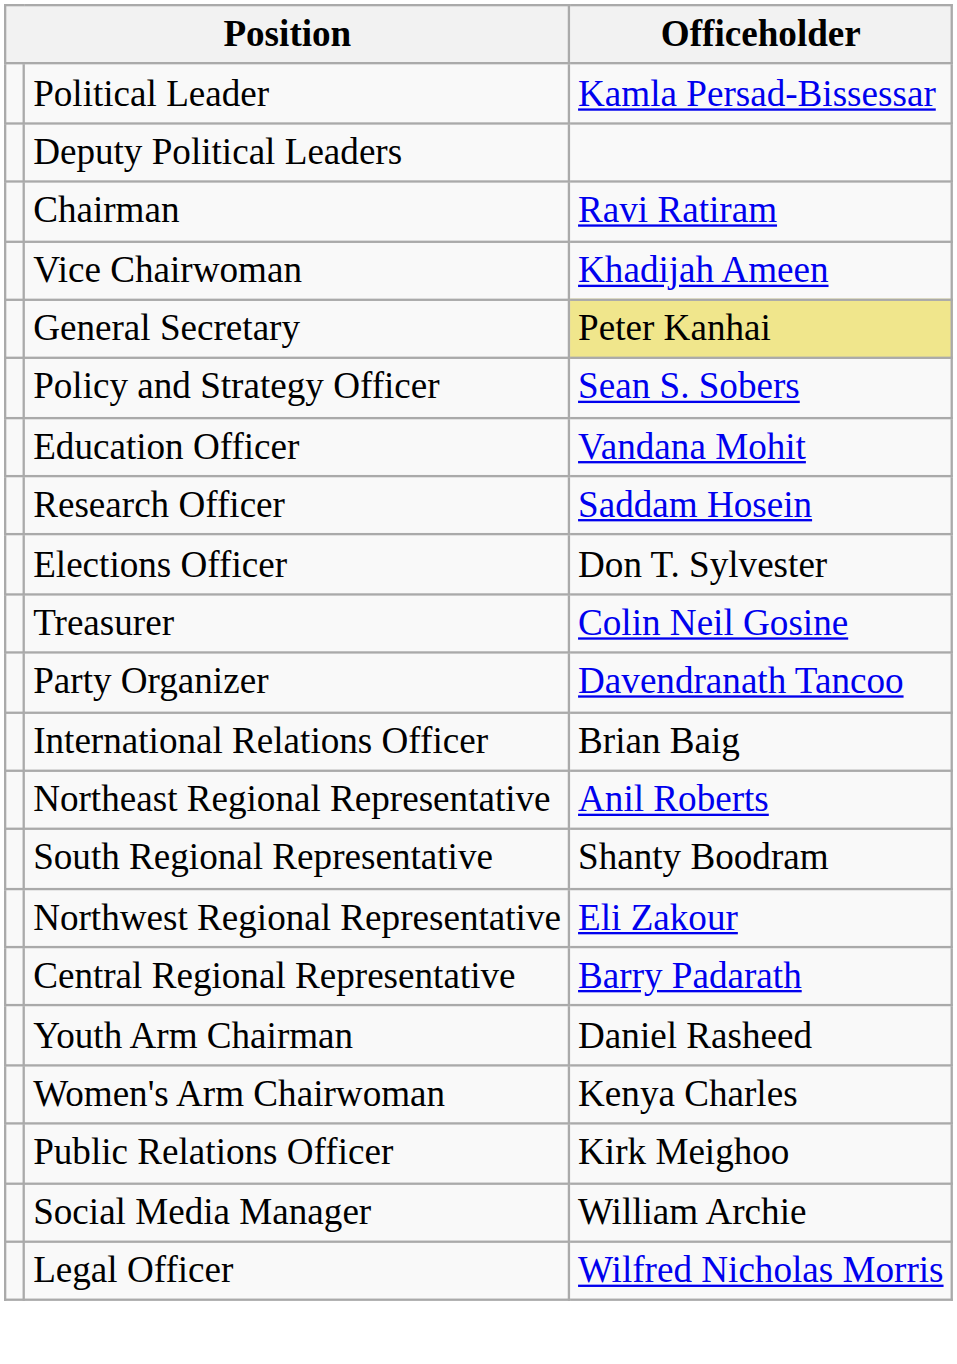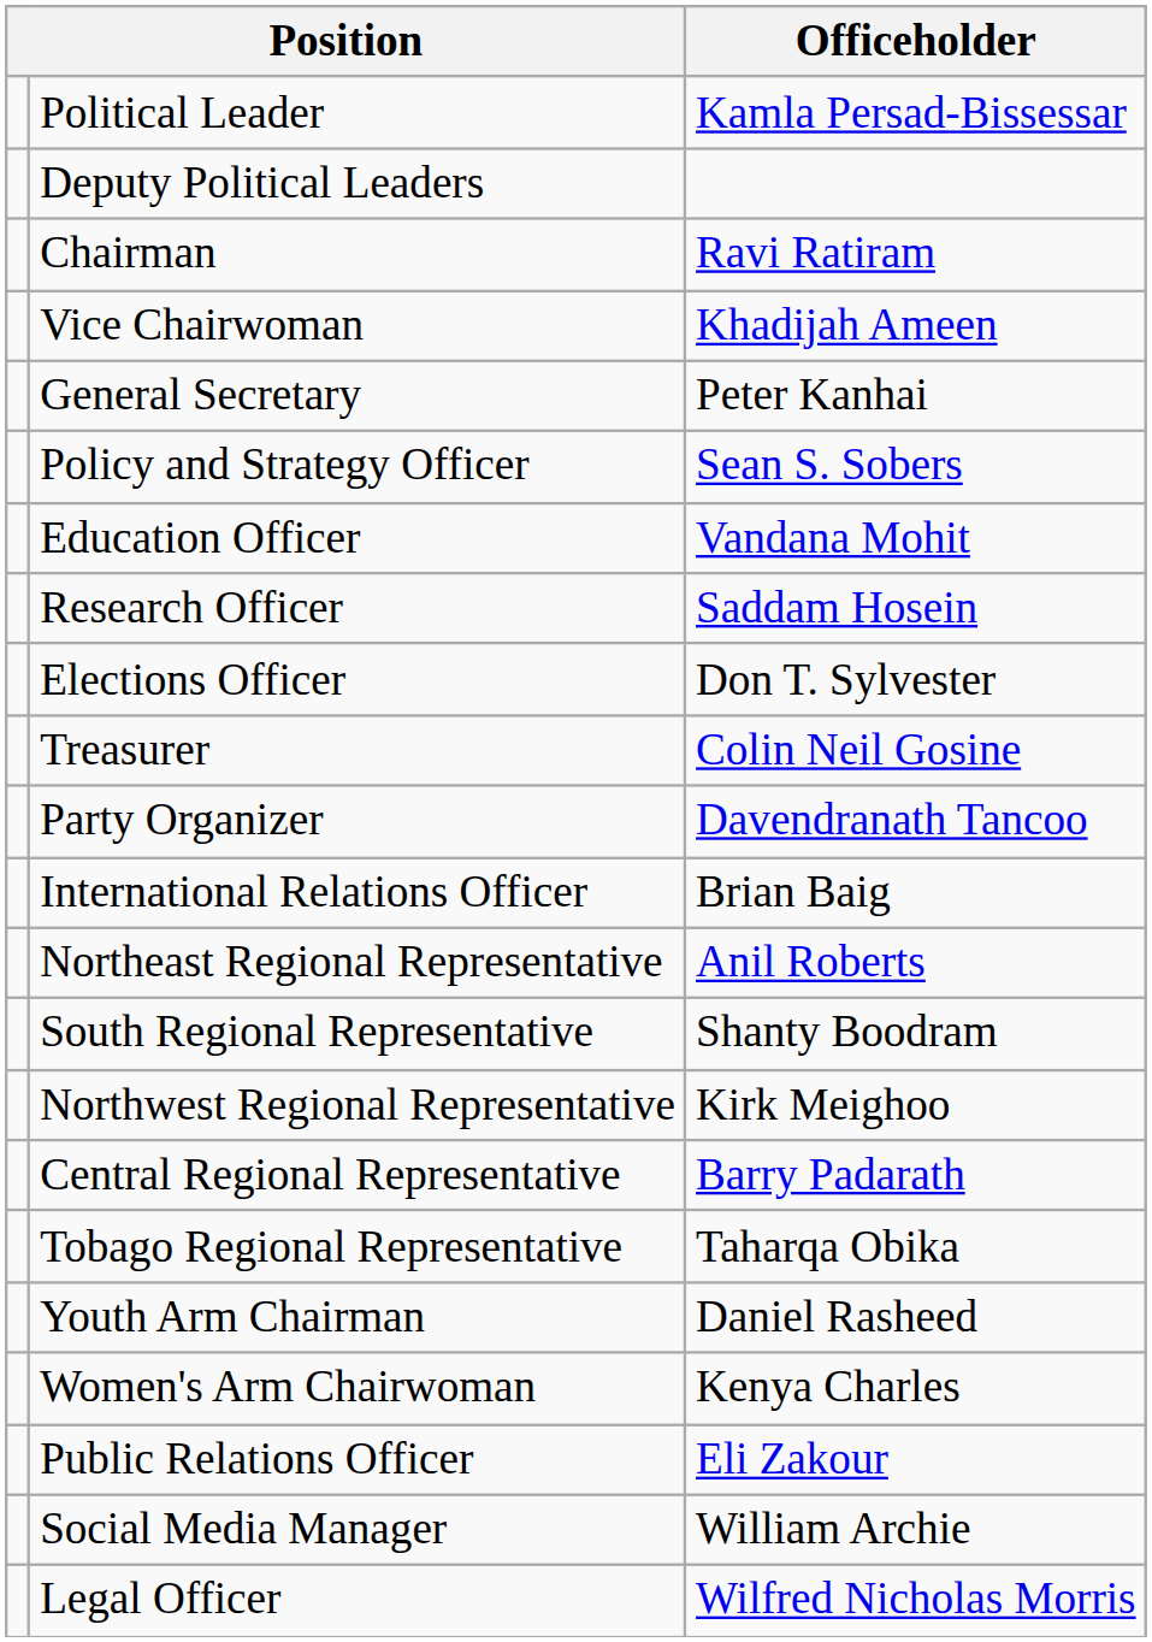General Secretary | Officeholder: khaki background -> no background
Northwest Regional Representative | Officeholder: Eli Zakour -> Kirk Meighoo
+ row: Tobago Regional Representative | Taharqa Obika
Public Relations Officer | Officeholder: Kirk Meighoo -> Eli Zakour
